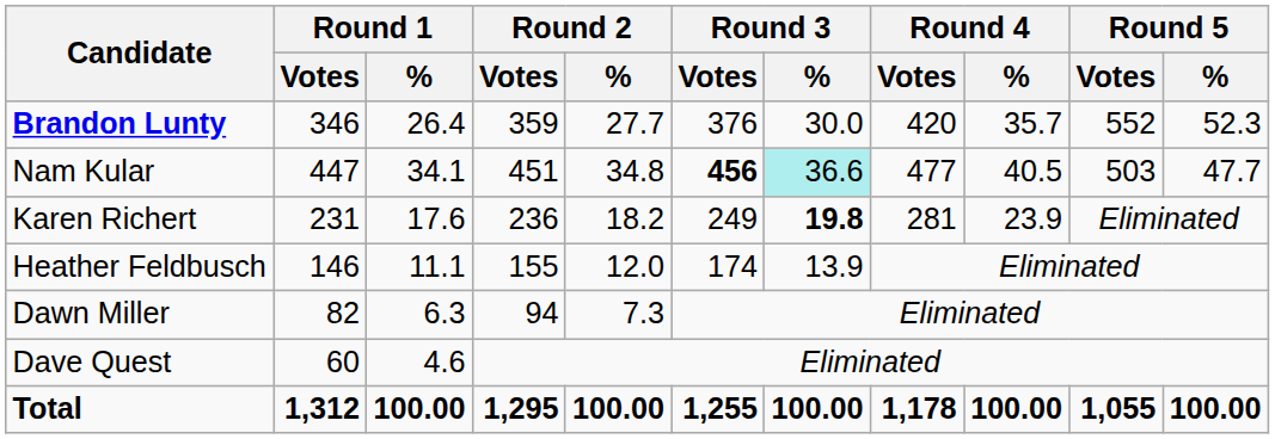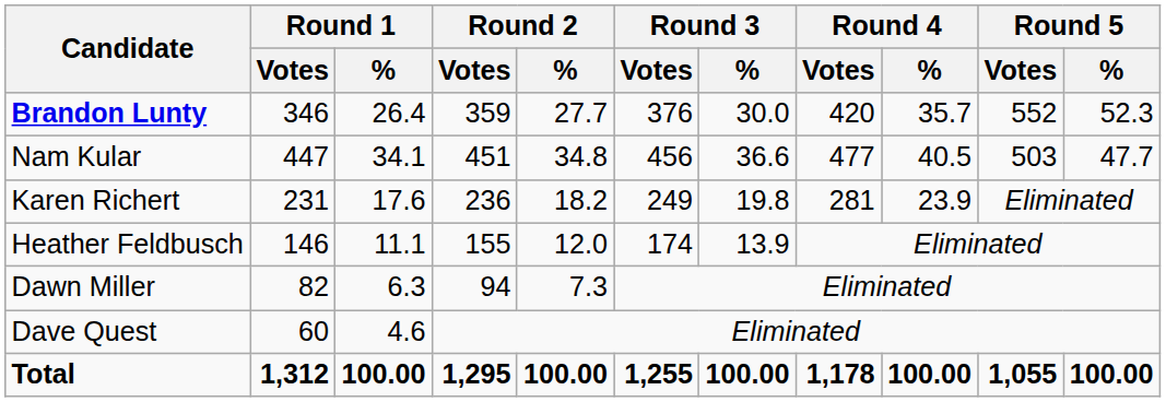Nam Kular | Round 3 / Votes: bold -> normal
Nam Kular | Round 3 / %: paleturquoise background -> no background
Karen Richert | Round 3 / %: bold -> normal
